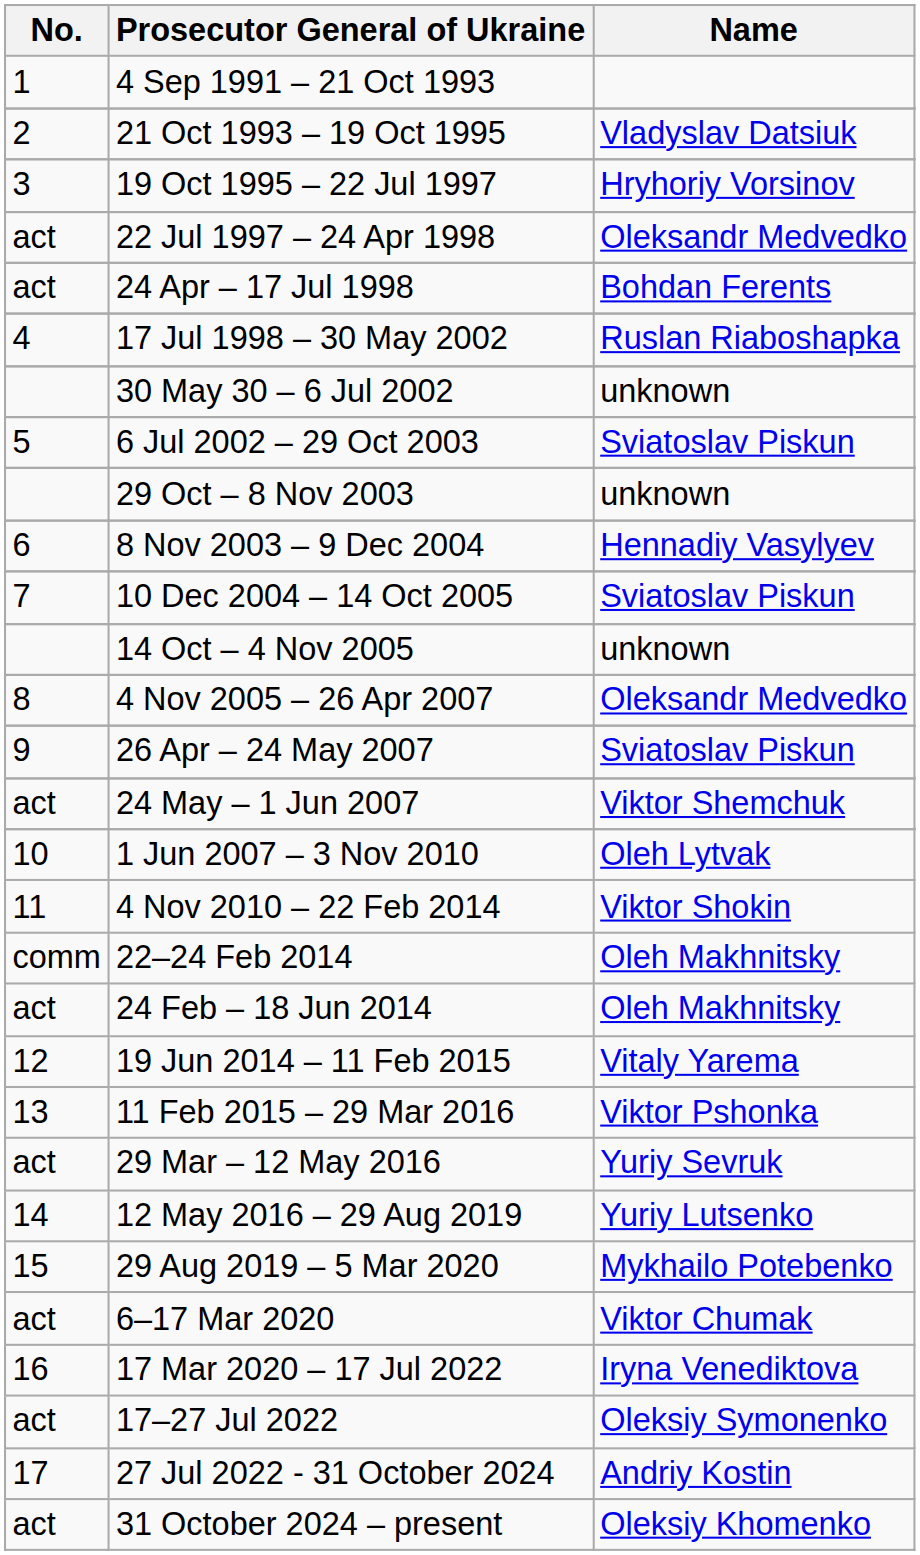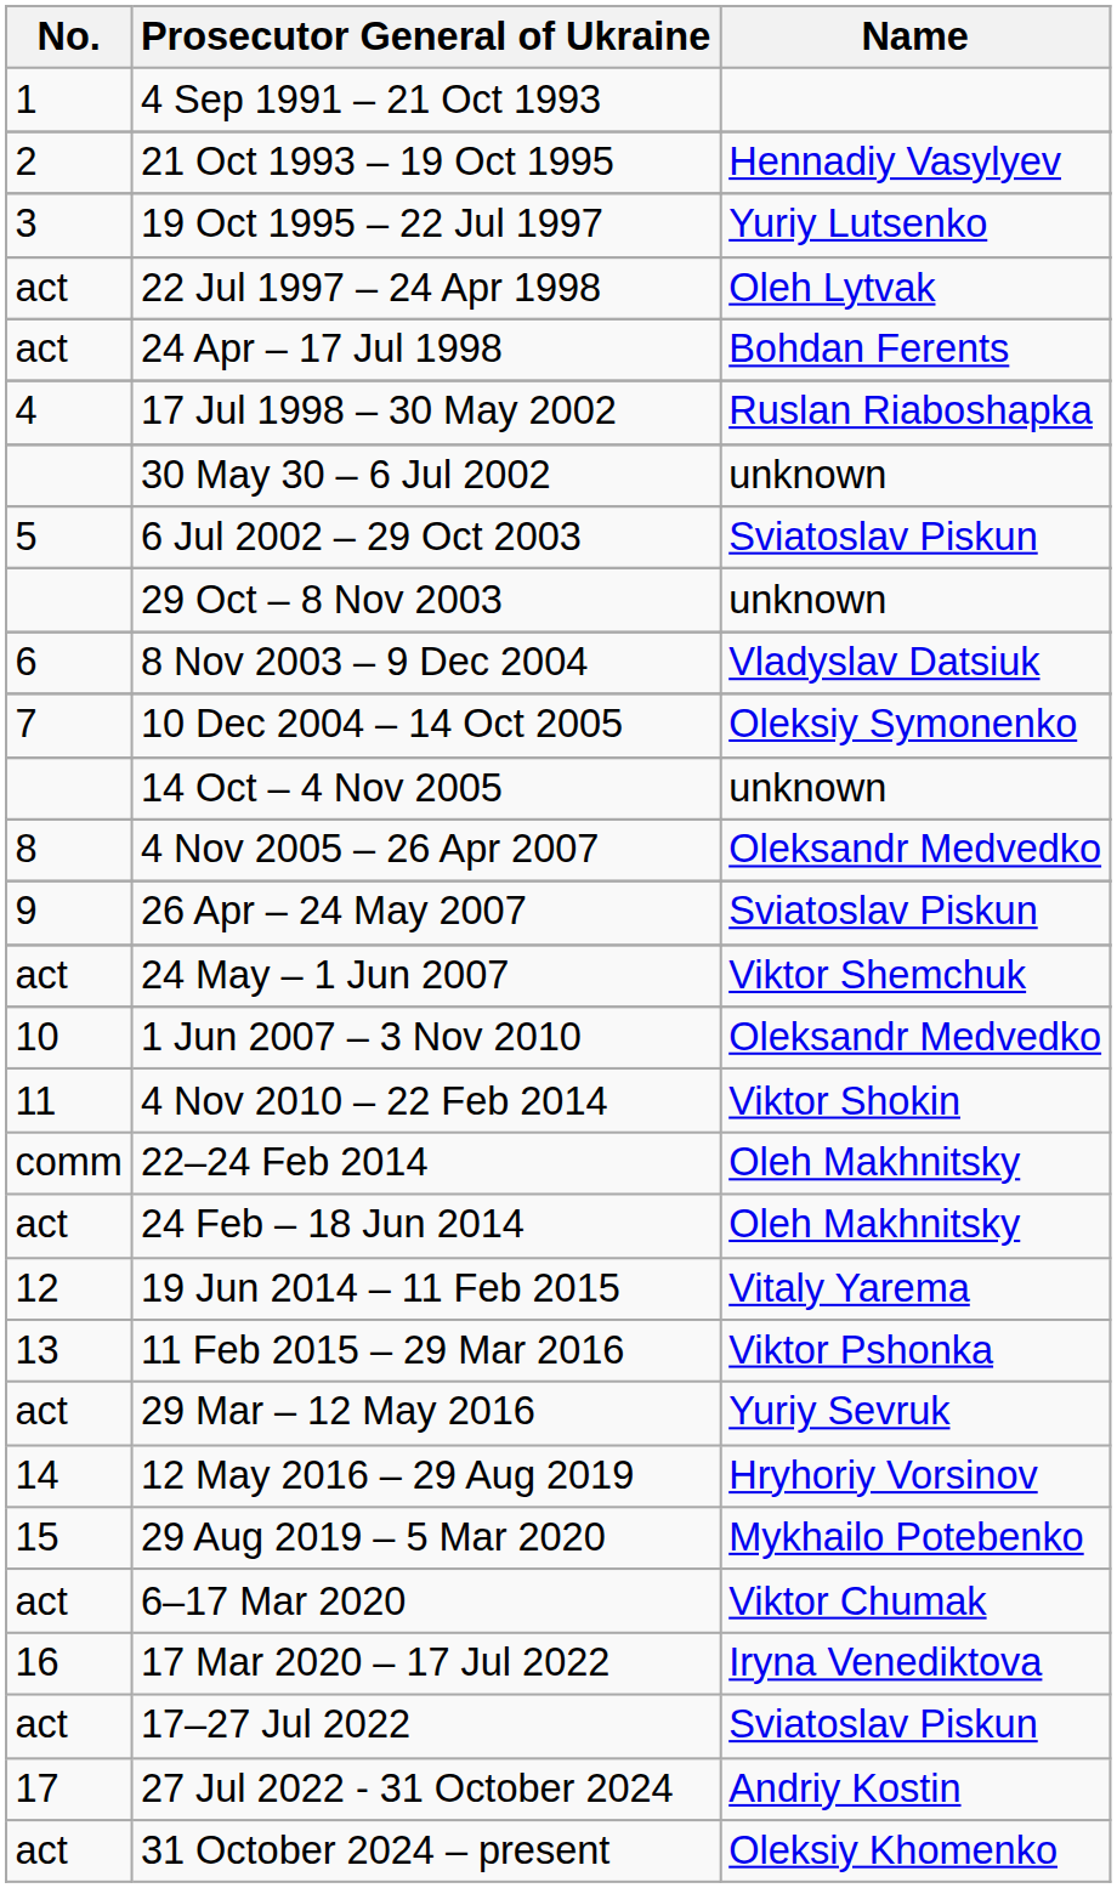21 Oct 1993 – 19 Oct 1995 | Name: Vladyslav Datsiuk -> Hennadiy Vasylyev
19 Oct 1995 – 22 Jul 1997 | Name: Hryhoriy Vorsinov -> Yuriy Lutsenko
22 Jul 1997 – 24 Apr 1998 | Name: Oleksandr Medvedko -> Oleh Lytvak
8 Nov 2003 – 9 Dec 2004 | Name: Hennadiy Vasylyev -> Vladyslav Datsiuk
10 Dec 2004 – 14 Oct 2005 | Name: Sviatoslav Piskun -> Oleksiy Symonenko
1 Jun 2007 – 3 Nov 2010 | Name: Oleh Lytvak -> Oleksandr Medvedko
12 May 2016 – 29 Aug 2019 | Name: Yuriy Lutsenko -> Hryhoriy Vorsinov
17–27 Jul 2022 | Name: Oleksiy Symonenko -> Sviatoslav Piskun
